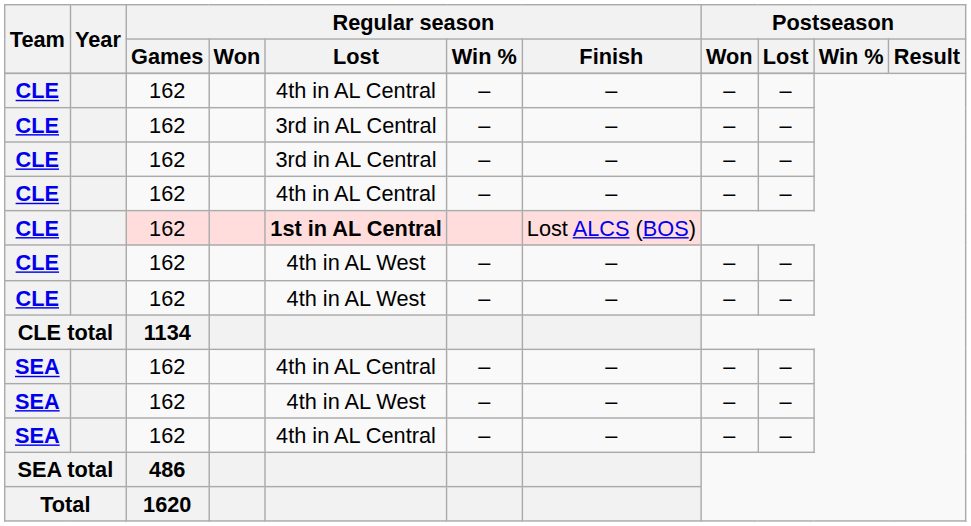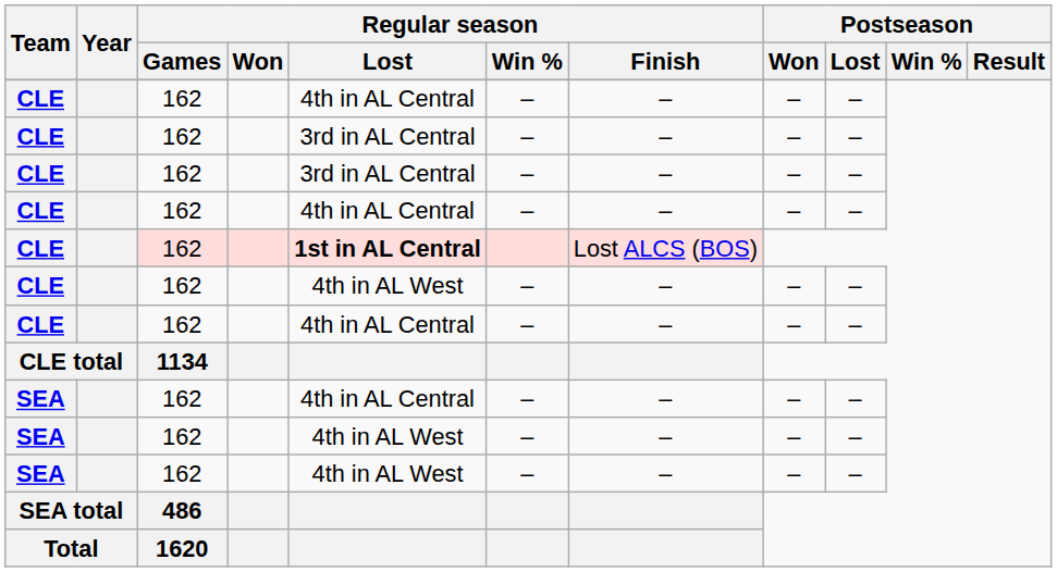row 9 | Regular season / Lost: 4th in AL West -> 4th in AL Central
row 13 | Regular season / Lost: 4th in AL Central -> 4th in AL West
